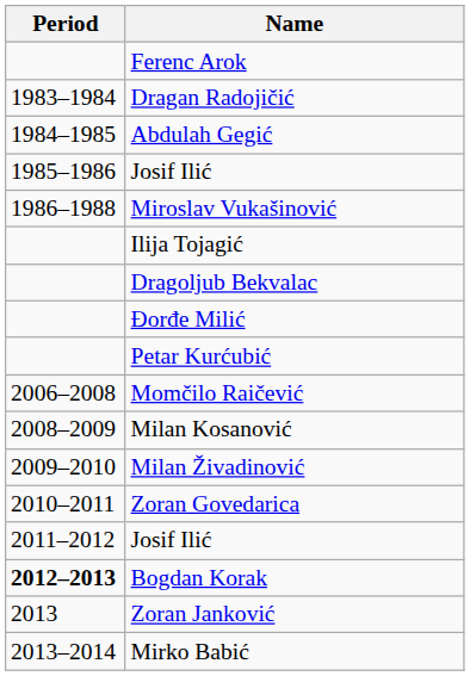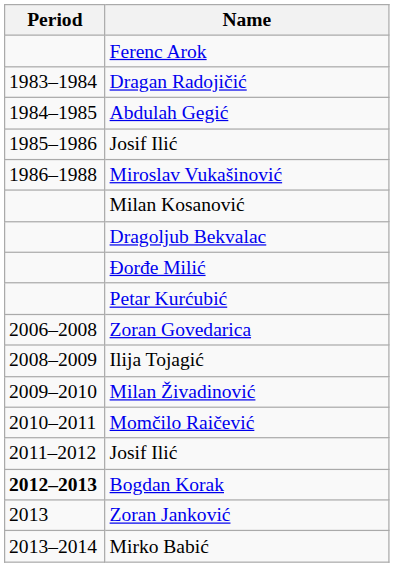row 7 | Name: Ilija Tojagić -> Milan Kosanović
row 11 | Name: Momčilo Raičević -> Zoran Govedarica
row 12 | Name: Milan Kosanović -> Ilija Tojagić
row 14 | Name: Zoran Govedarica -> Momčilo Raičević
